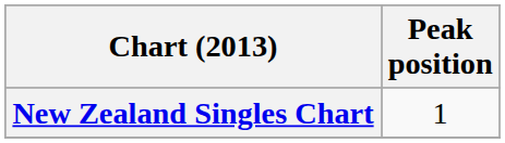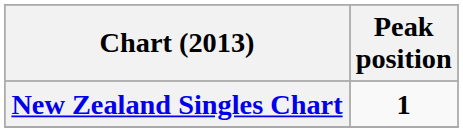New Zealand Singles Chart | Peak position: normal -> bold
